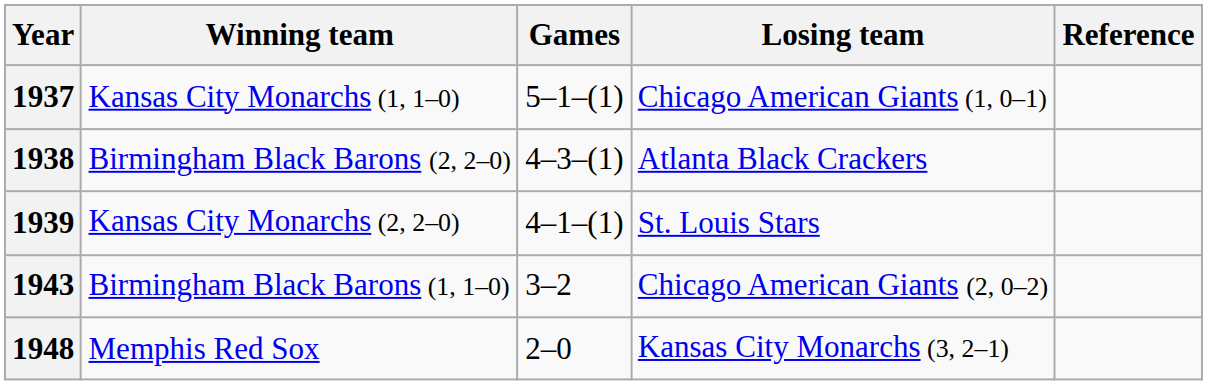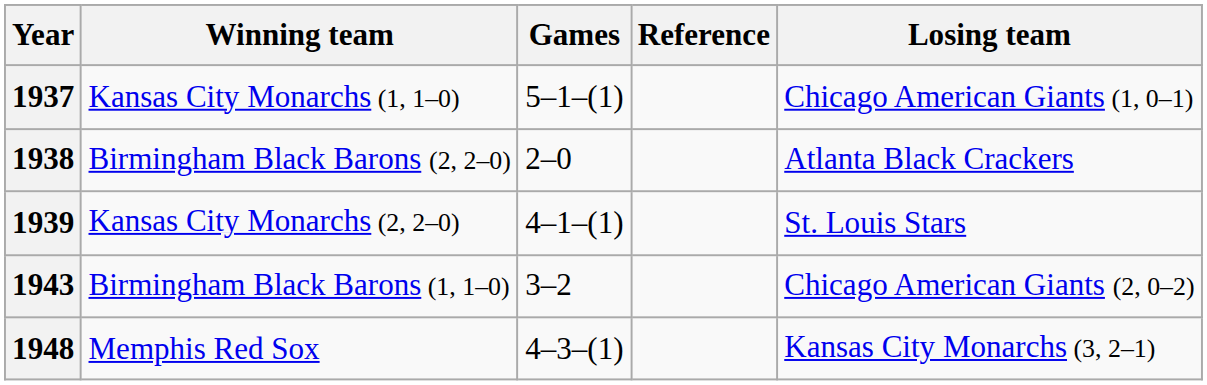columns swapped: Losing team <-> Reference
1938 | Games: 4–3–(1) -> 2–0
1948 | Games: 2–0 -> 4–3–(1)
